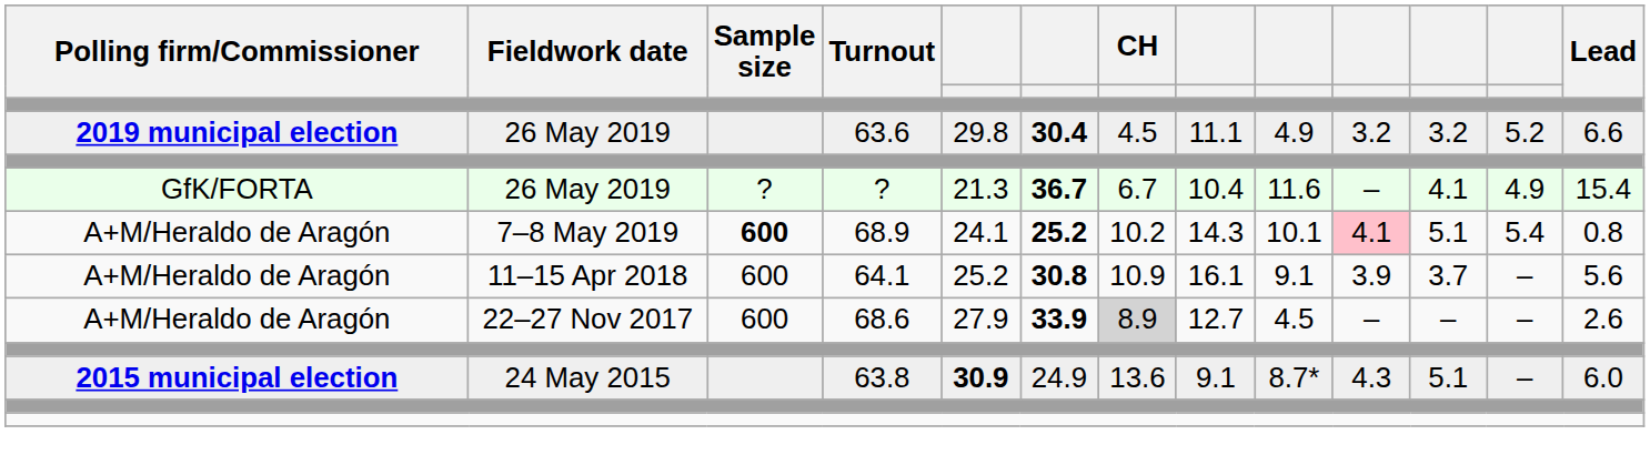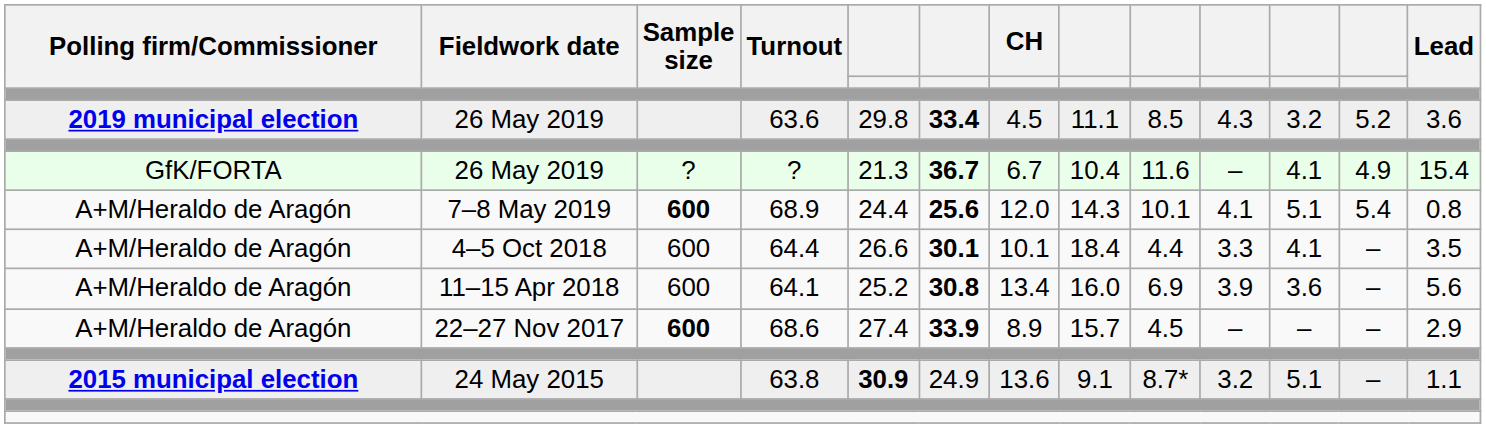63.6 | column 6: 30.4 -> 33.4
63.6 | column 9: 4.9 -> 8.5
63.6 | column 10: 3.2 -> 4.3
63.6 | Lead: 6.6 -> 3.6
68.9 | column 5: 24.1 -> 24.4
68.9 | column 6: 25.2 -> 25.6
68.9 | CH: 10.2 -> 12.0
68.9 | column 10: pink background -> no background
+ row: A+M/Heraldo de Aragón | 4–5 Oct 2018 | 600 | 64.4 | 26.6 | 30.1 | 10.1 | 18.4 | 4.4 | 3.3 | 4.1 | – | 3.5
64.1 | CH: 10.9 -> 13.4
64.1 | column 8: 16.1 -> 16.0
64.1 | column 9: 9.1 -> 6.9
64.1 | column 11: 3.7 -> 3.6
68.6 | Sample size: normal -> bold
68.6 | column 5: 27.9 -> 27.4
68.6 | CH: lightgrey background -> no background
68.6 | column 8: 12.7 -> 15.7
68.6 | Lead: 2.6 -> 2.9
63.8 | column 10: 4.3 -> 3.2
63.8 | Lead: 6.0 -> 1.1
